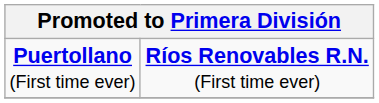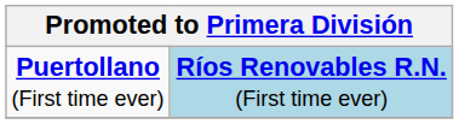Puertollano (First time ever) | column 2: no background -> lightblue background
